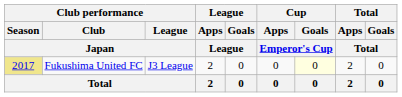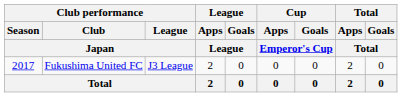Fukushima United FC | Club performance / Season / Japan: khaki background -> no background
Fukushima United FC | Cup / Goals / Emperor's Cup: lightyellow background -> no background
